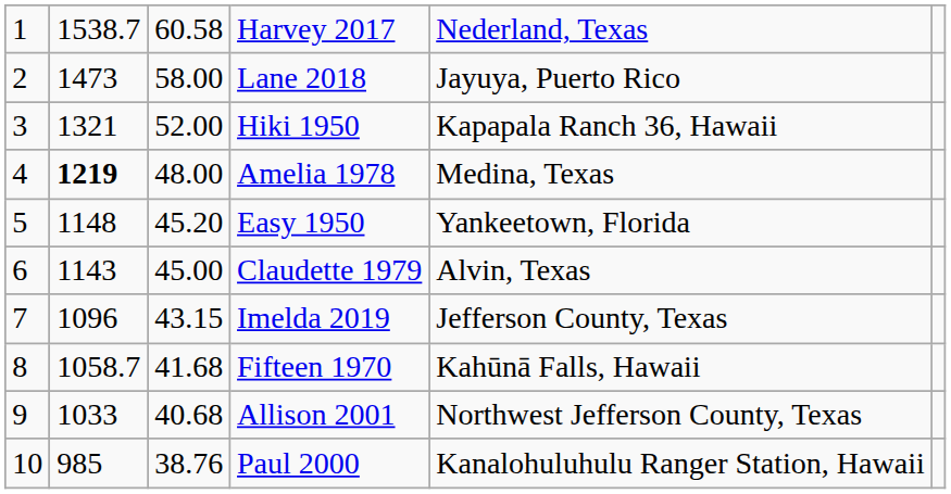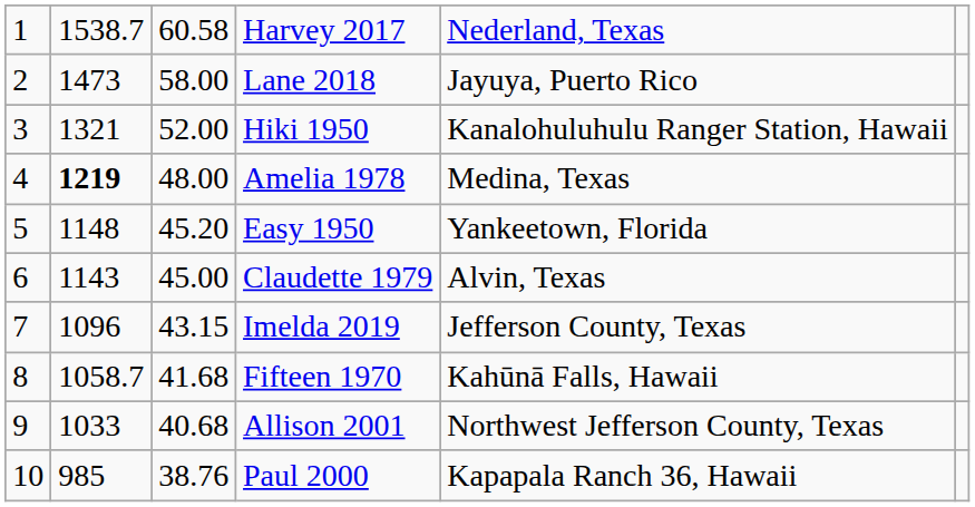Hiki 1950 | column 5: Kapapala Ranch 36, Hawaii -> Kanalohuluhulu Ranger Station, Hawaii
Paul 2000 | column 5: Kanalohuluhulu Ranger Station, Hawaii -> Kapapala Ranch 36, Hawaii
